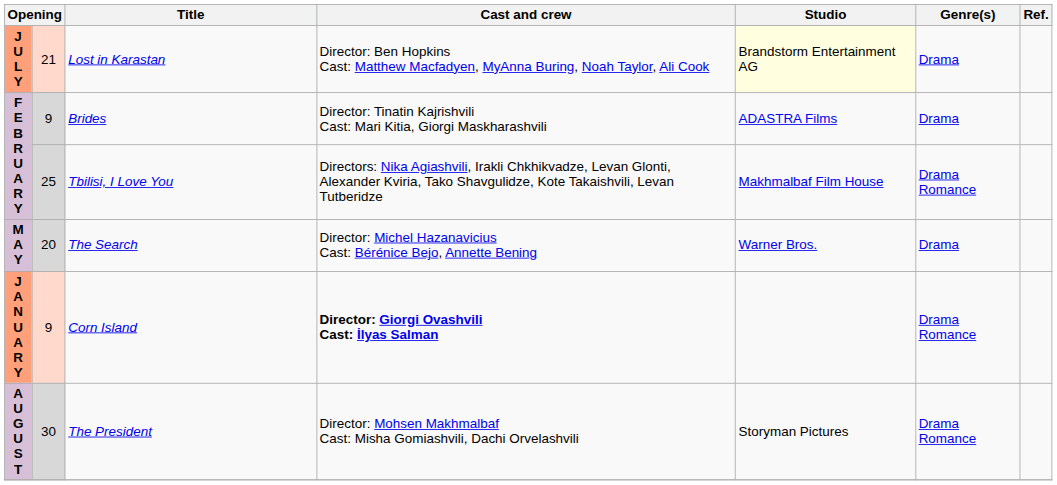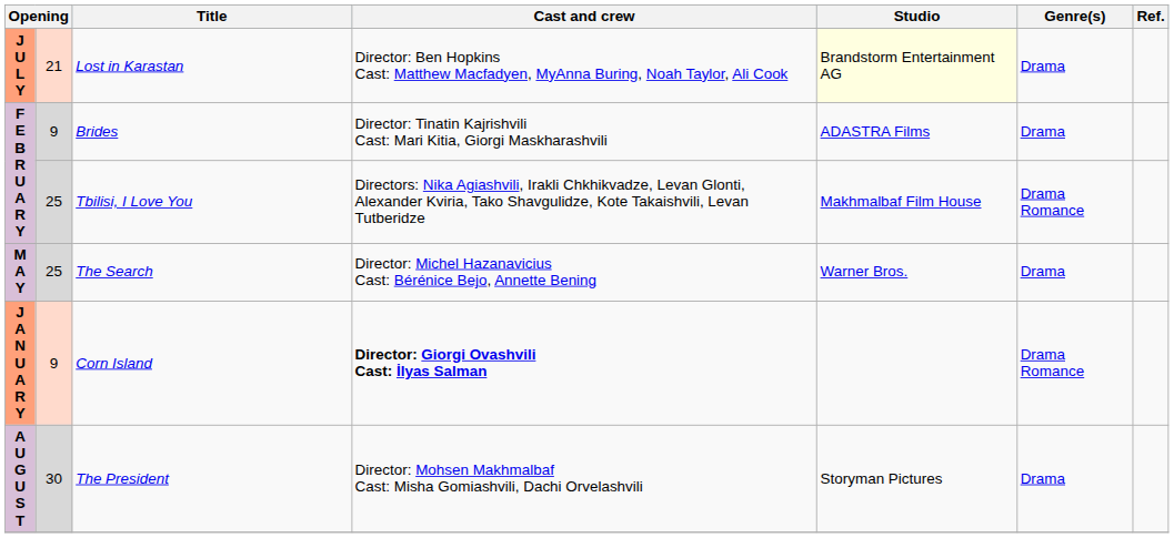The Search | column 2: 20 -> 25
The President | Genre(s): Drama Romance -> Drama
